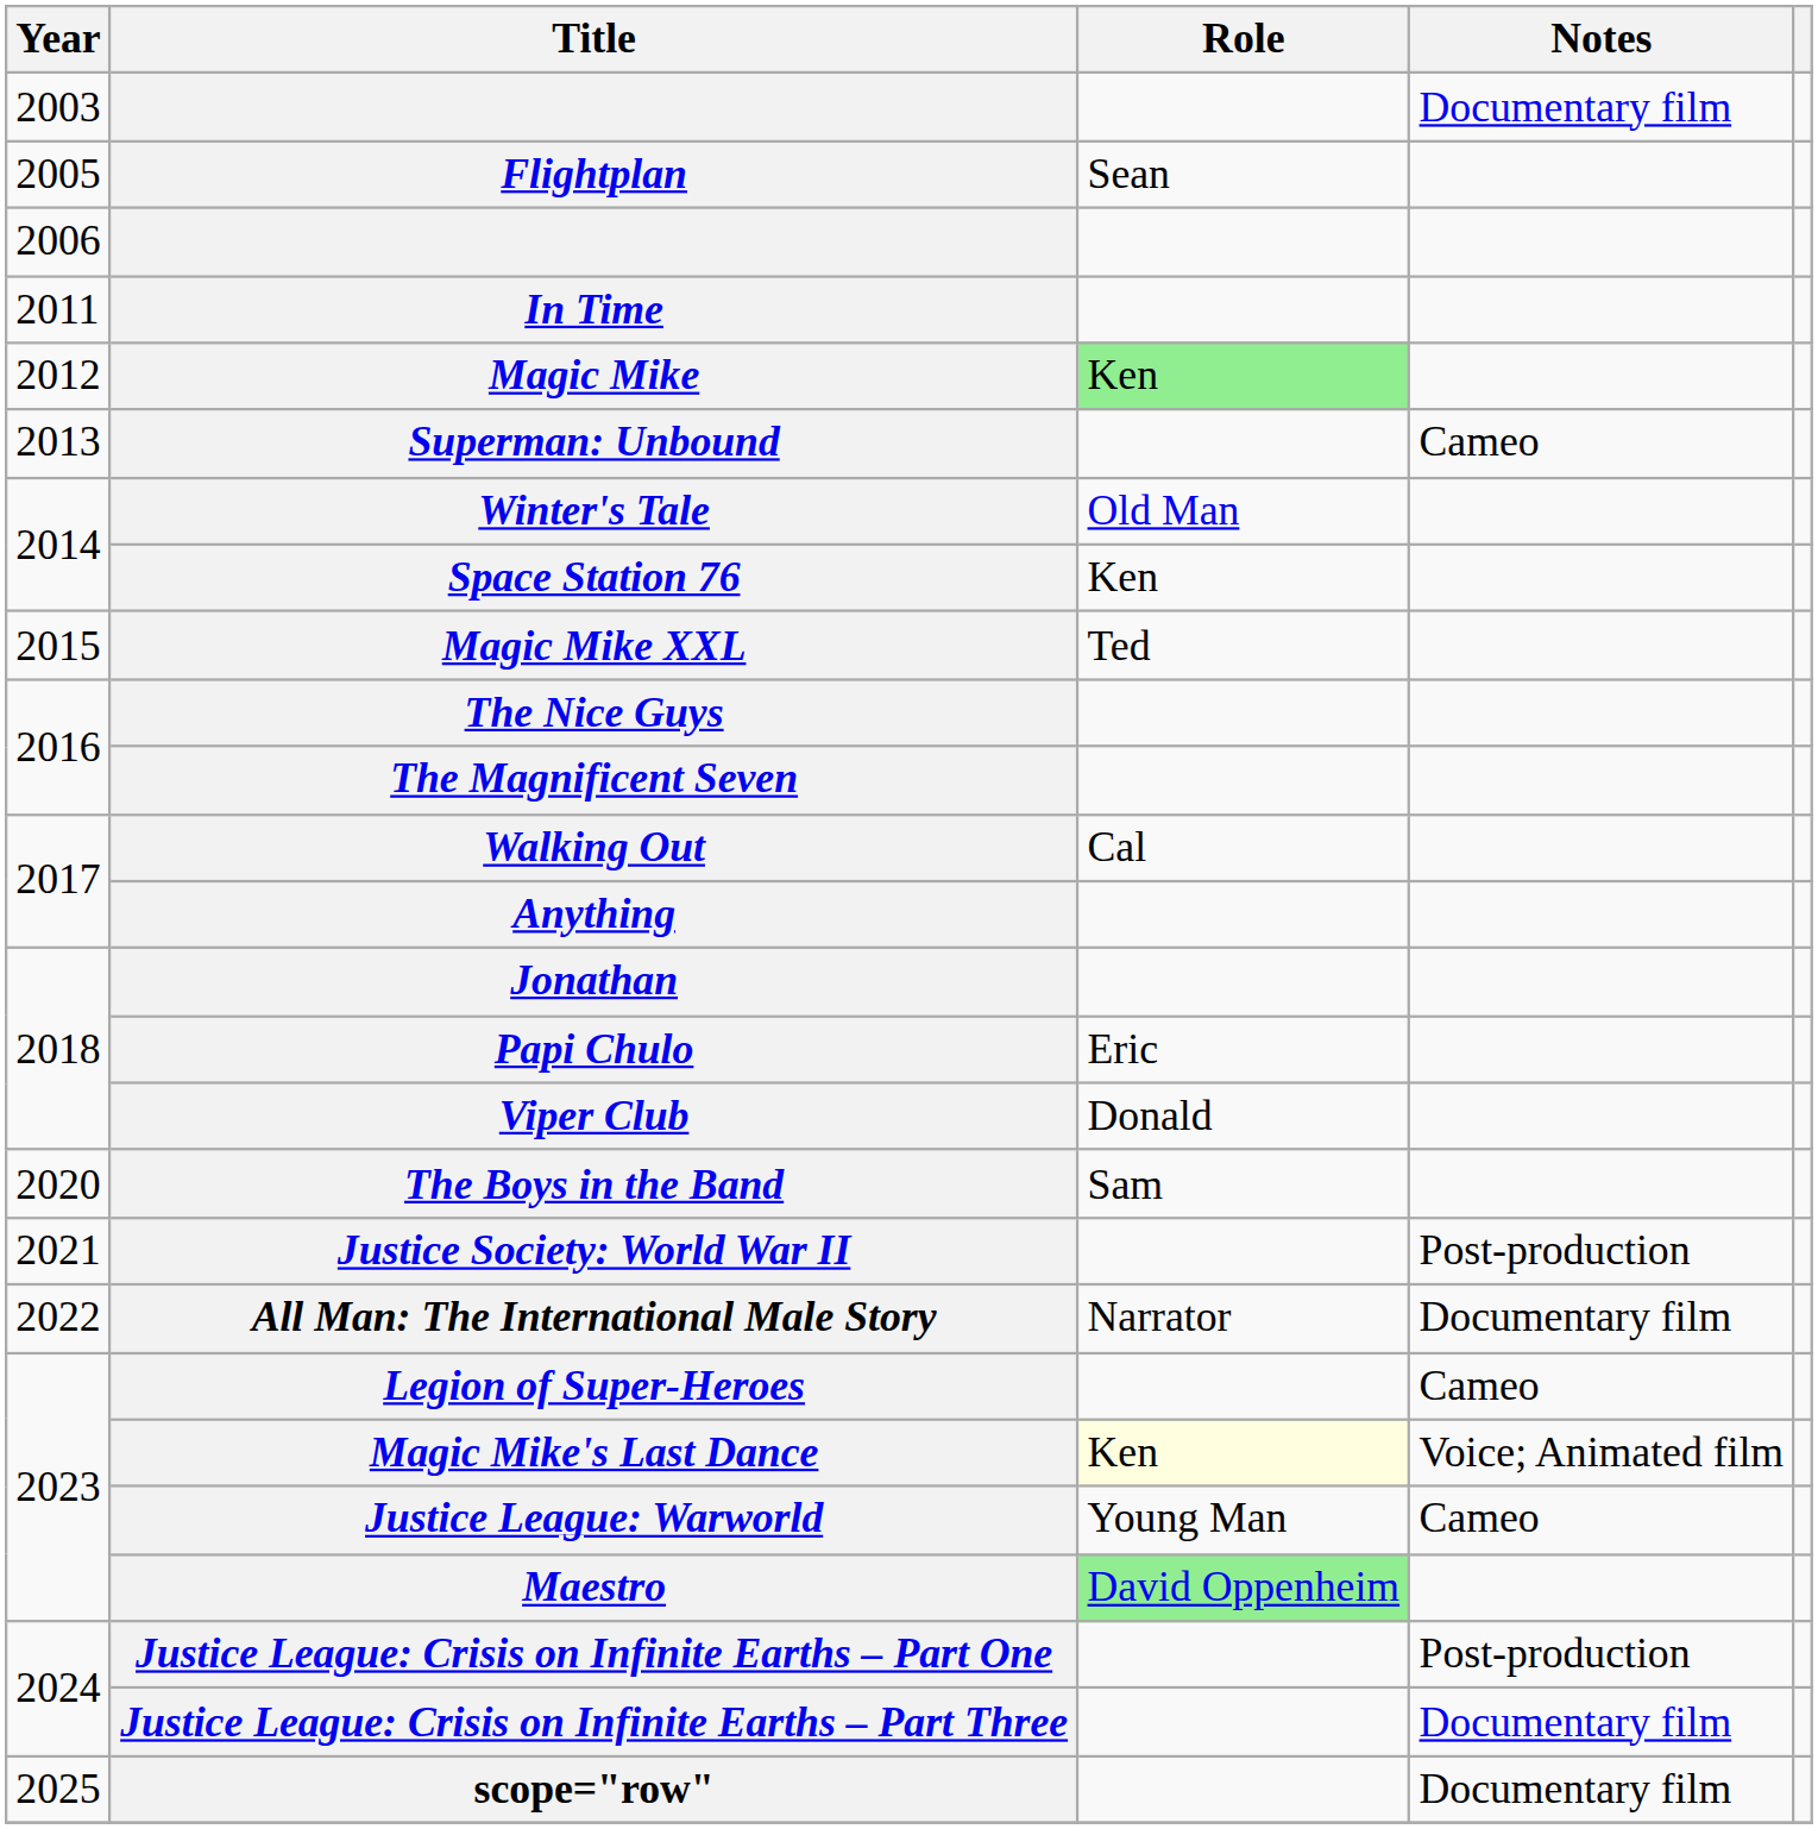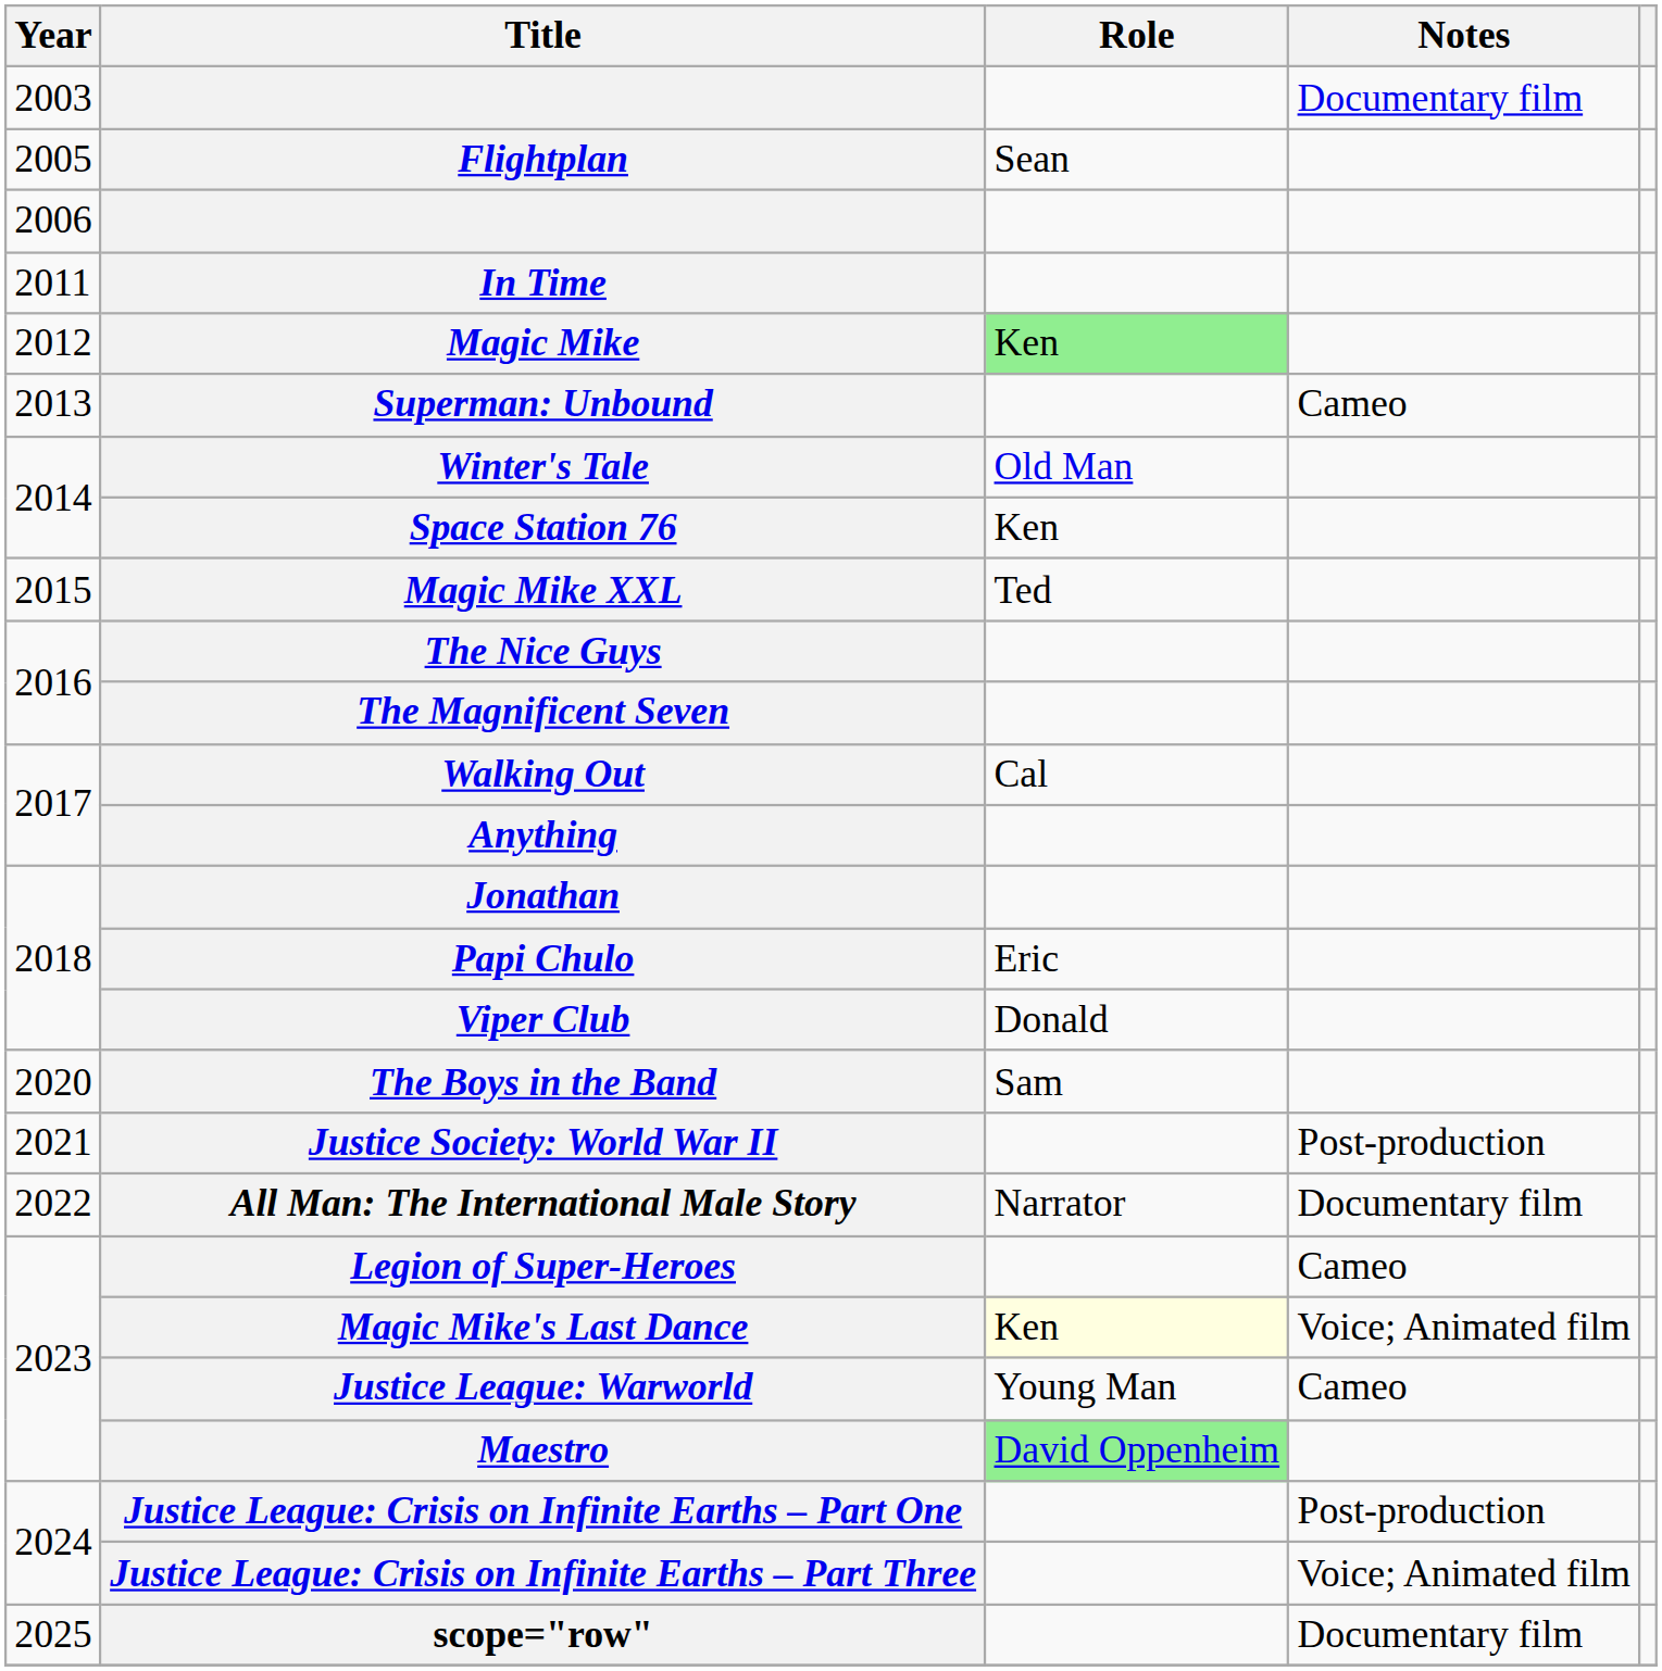Justice League: Crisis on Infinite Earths – Part Three | Notes: Documentary film -> Voice; Animated film
